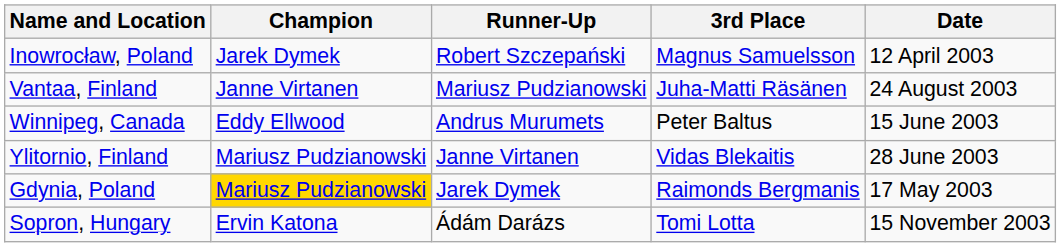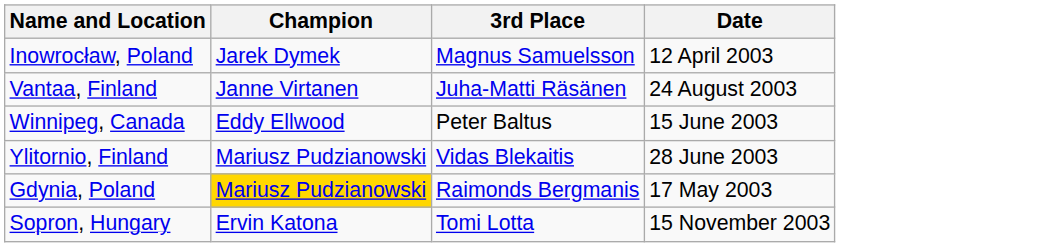- column: Runner-Up | Robert Szczepański | Mariusz Pudzianowski | Andrus Murumets | Janne Virtanen | Jarek Dymek | Ádám Darázs
